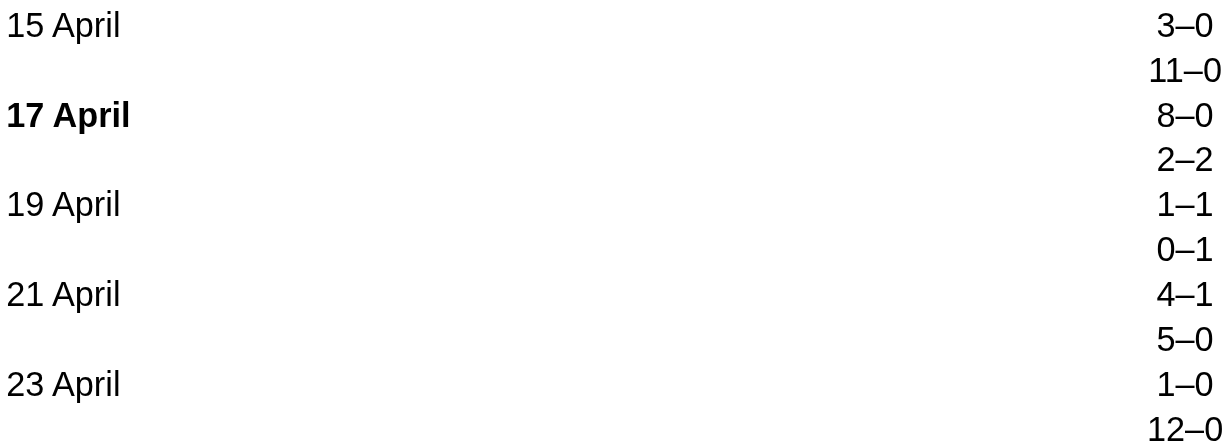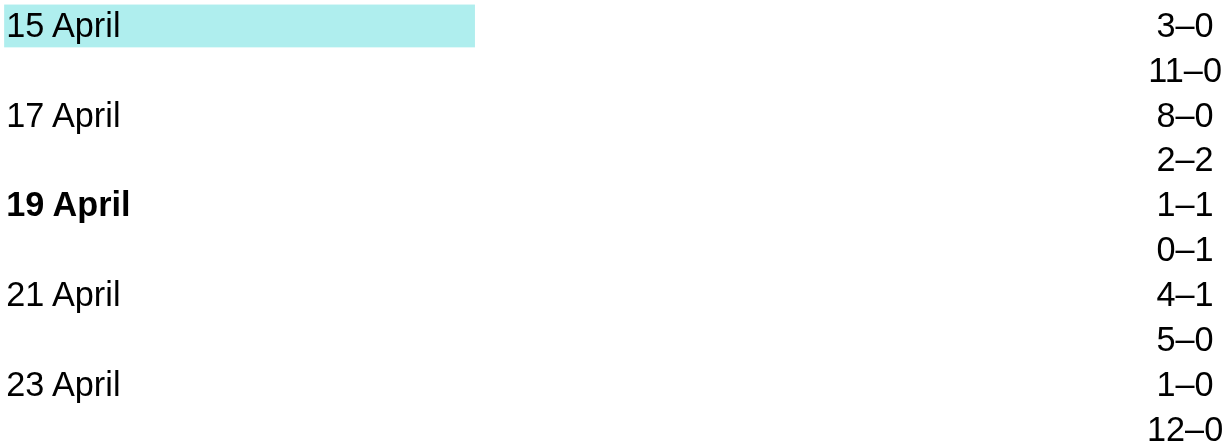3–0 | column 1: no background -> paleturquoise background
8–0 | column 1: bold -> normal
1–1 | column 1: normal -> bold
